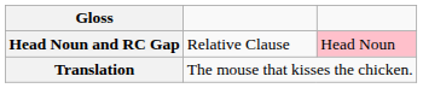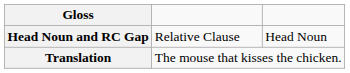Head Noun and RC Gap | column 3: pink background -> no background
